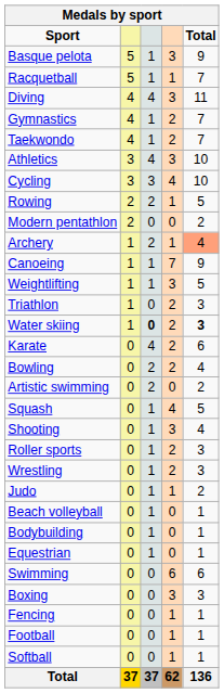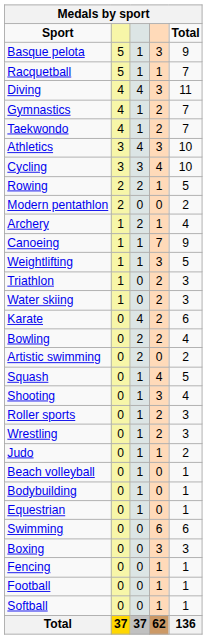Archery | Total: lightsalmon background -> no background
Water skiing | column 3: bold -> normal
Water skiing | Total: bold -> normal
